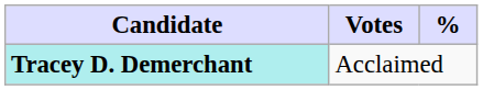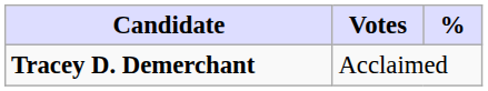Tracey D. Demerchant | Candidate: paleturquoise background -> no background
